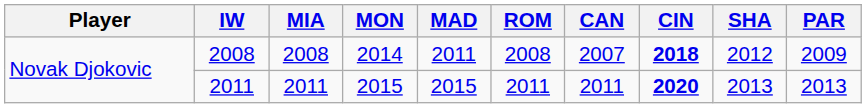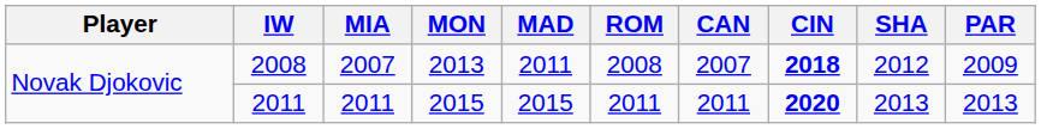row 2 | MIA: 2008 -> 2007
row 2 | MON: 2014 -> 2013
